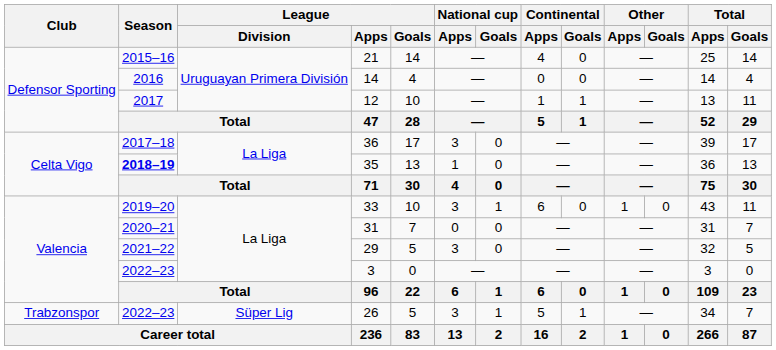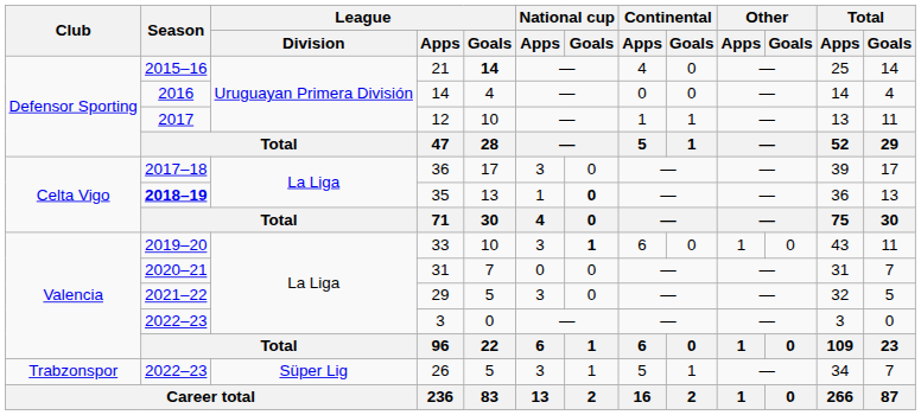21 | League / Goals: normal -> bold
35 | National cup / Goals: normal -> bold
33 | National cup / Goals: normal -> bold
